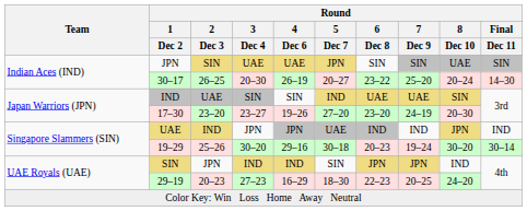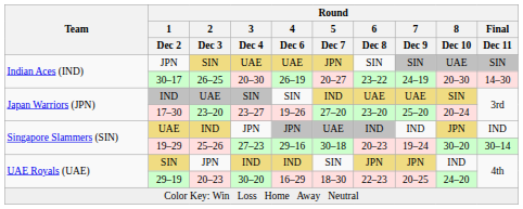30–17 | Round / 7 / Dec 9: 25–20 -> 24–19
30–17 | Round / 8 / Dec 10: 20–24 -> 20–30
17–30 | Round / 7 / Dec 9: 24–19 -> 25–20
17–30 | Round / 8 / Dec 10: 20–30 -> 20–24
19–29 | Round / 3 / Dec 4: 30–20 -> 27–23
29–19 | Round / 3 / Dec 4: 27–23 -> 30–20
